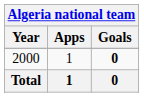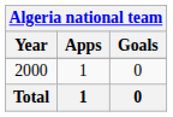2000 | Goals: bold -> normal
